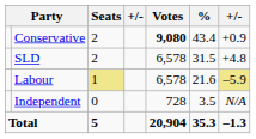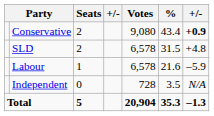Conservative | Votes: bold -> normal
Conservative | column 7: normal -> bold
Labour | Seats: khaki background -> no background
Labour | column 7: khaki background -> no background
